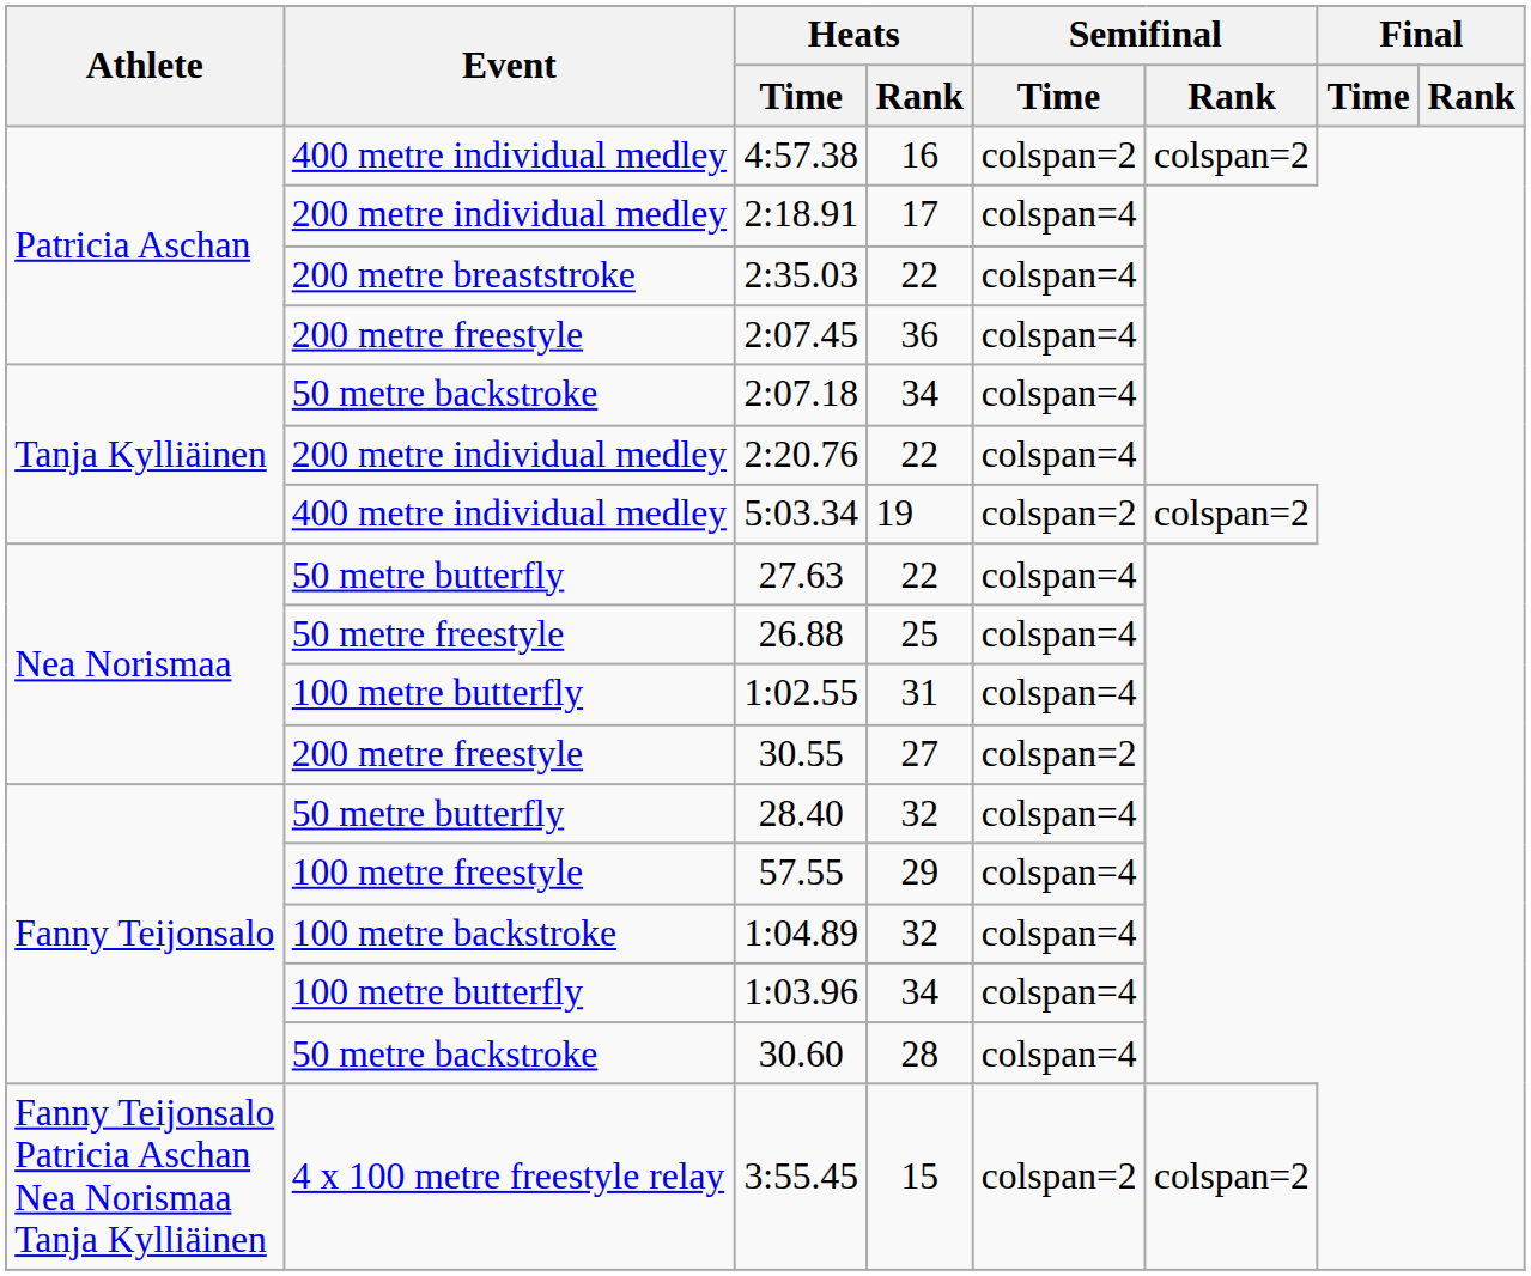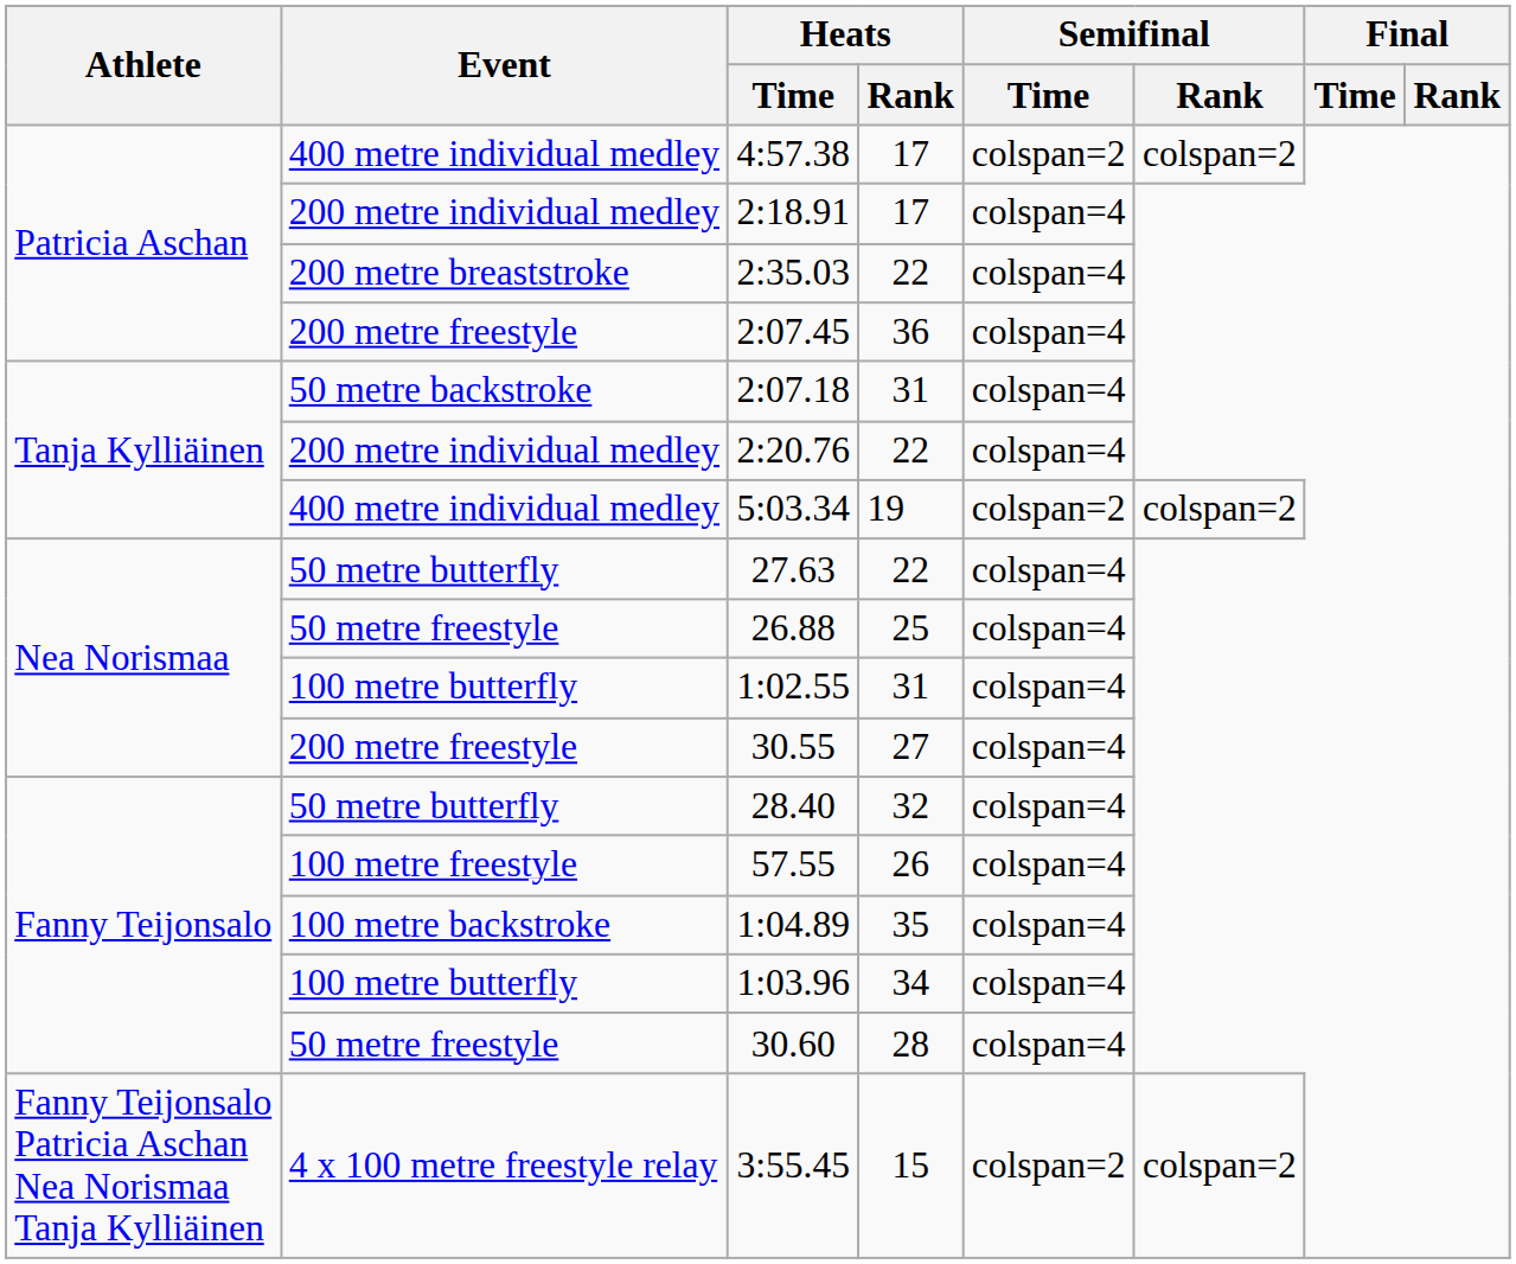4:57.38 | Heats / Rank: 16 -> 17
2:07.18 | Heats / Rank: 34 -> 31
30.55 | Semifinal / Time: colspan=2 -> colspan=4
57.55 | Heats / Rank: 29 -> 26
1:04.89 | Heats / Rank: 32 -> 35
30.60 | Event: 50 metre backstroke -> 50 metre freestyle
